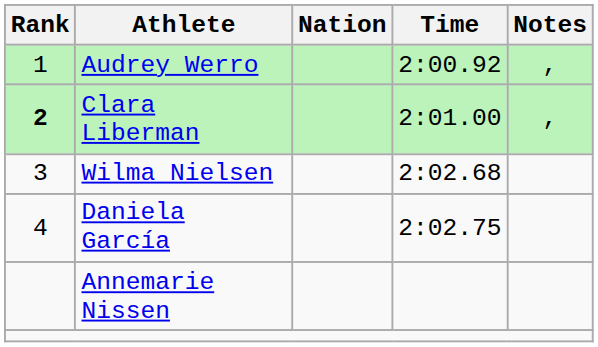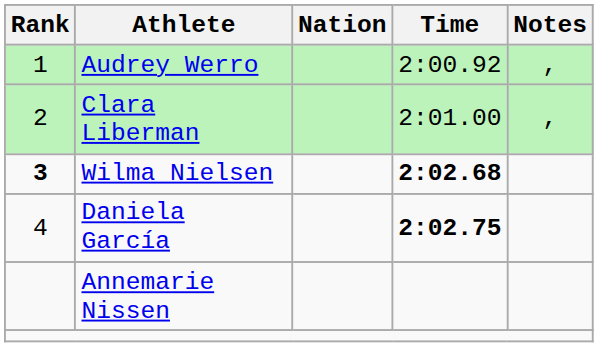Clara Liberman | Rank: bold -> normal
Wilma Nielsen | Rank: normal -> bold
Wilma Nielsen | Time: normal -> bold
Daniela García | Time: normal -> bold
